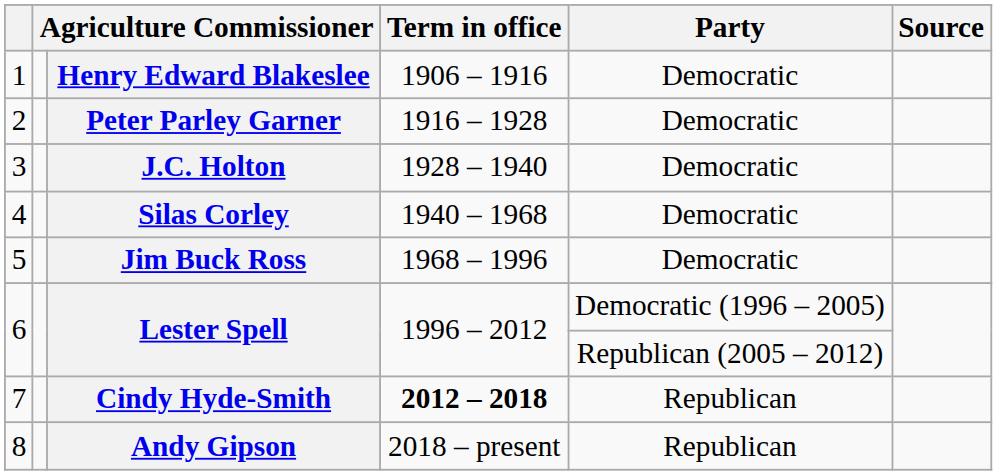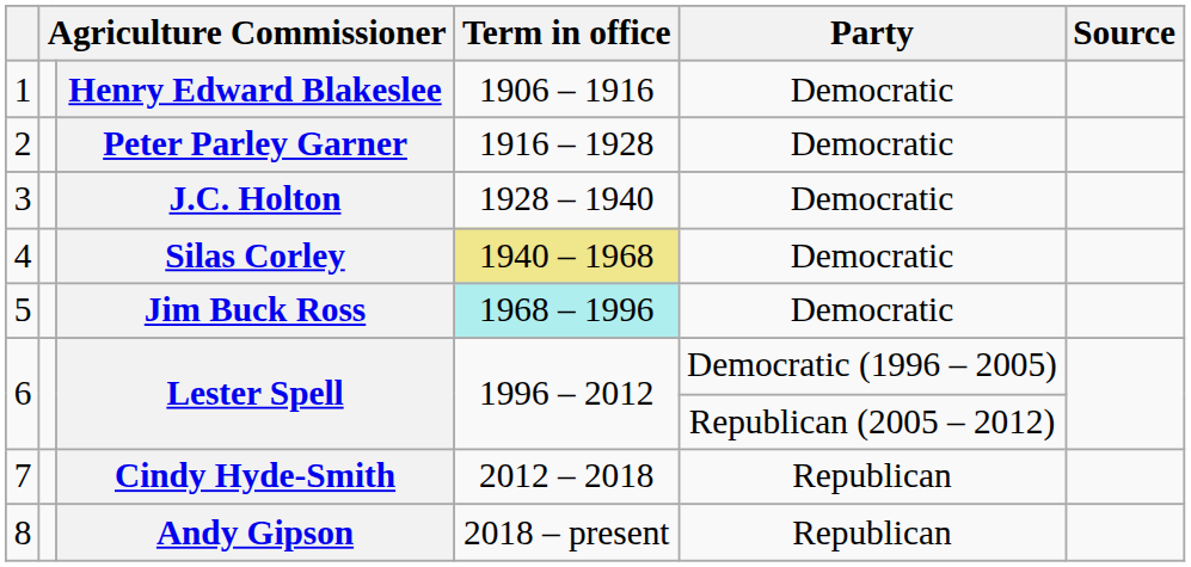4 | Term in office: no background -> khaki background
5 | Term in office: no background -> paleturquoise background
7 | Term in office: bold -> normal
